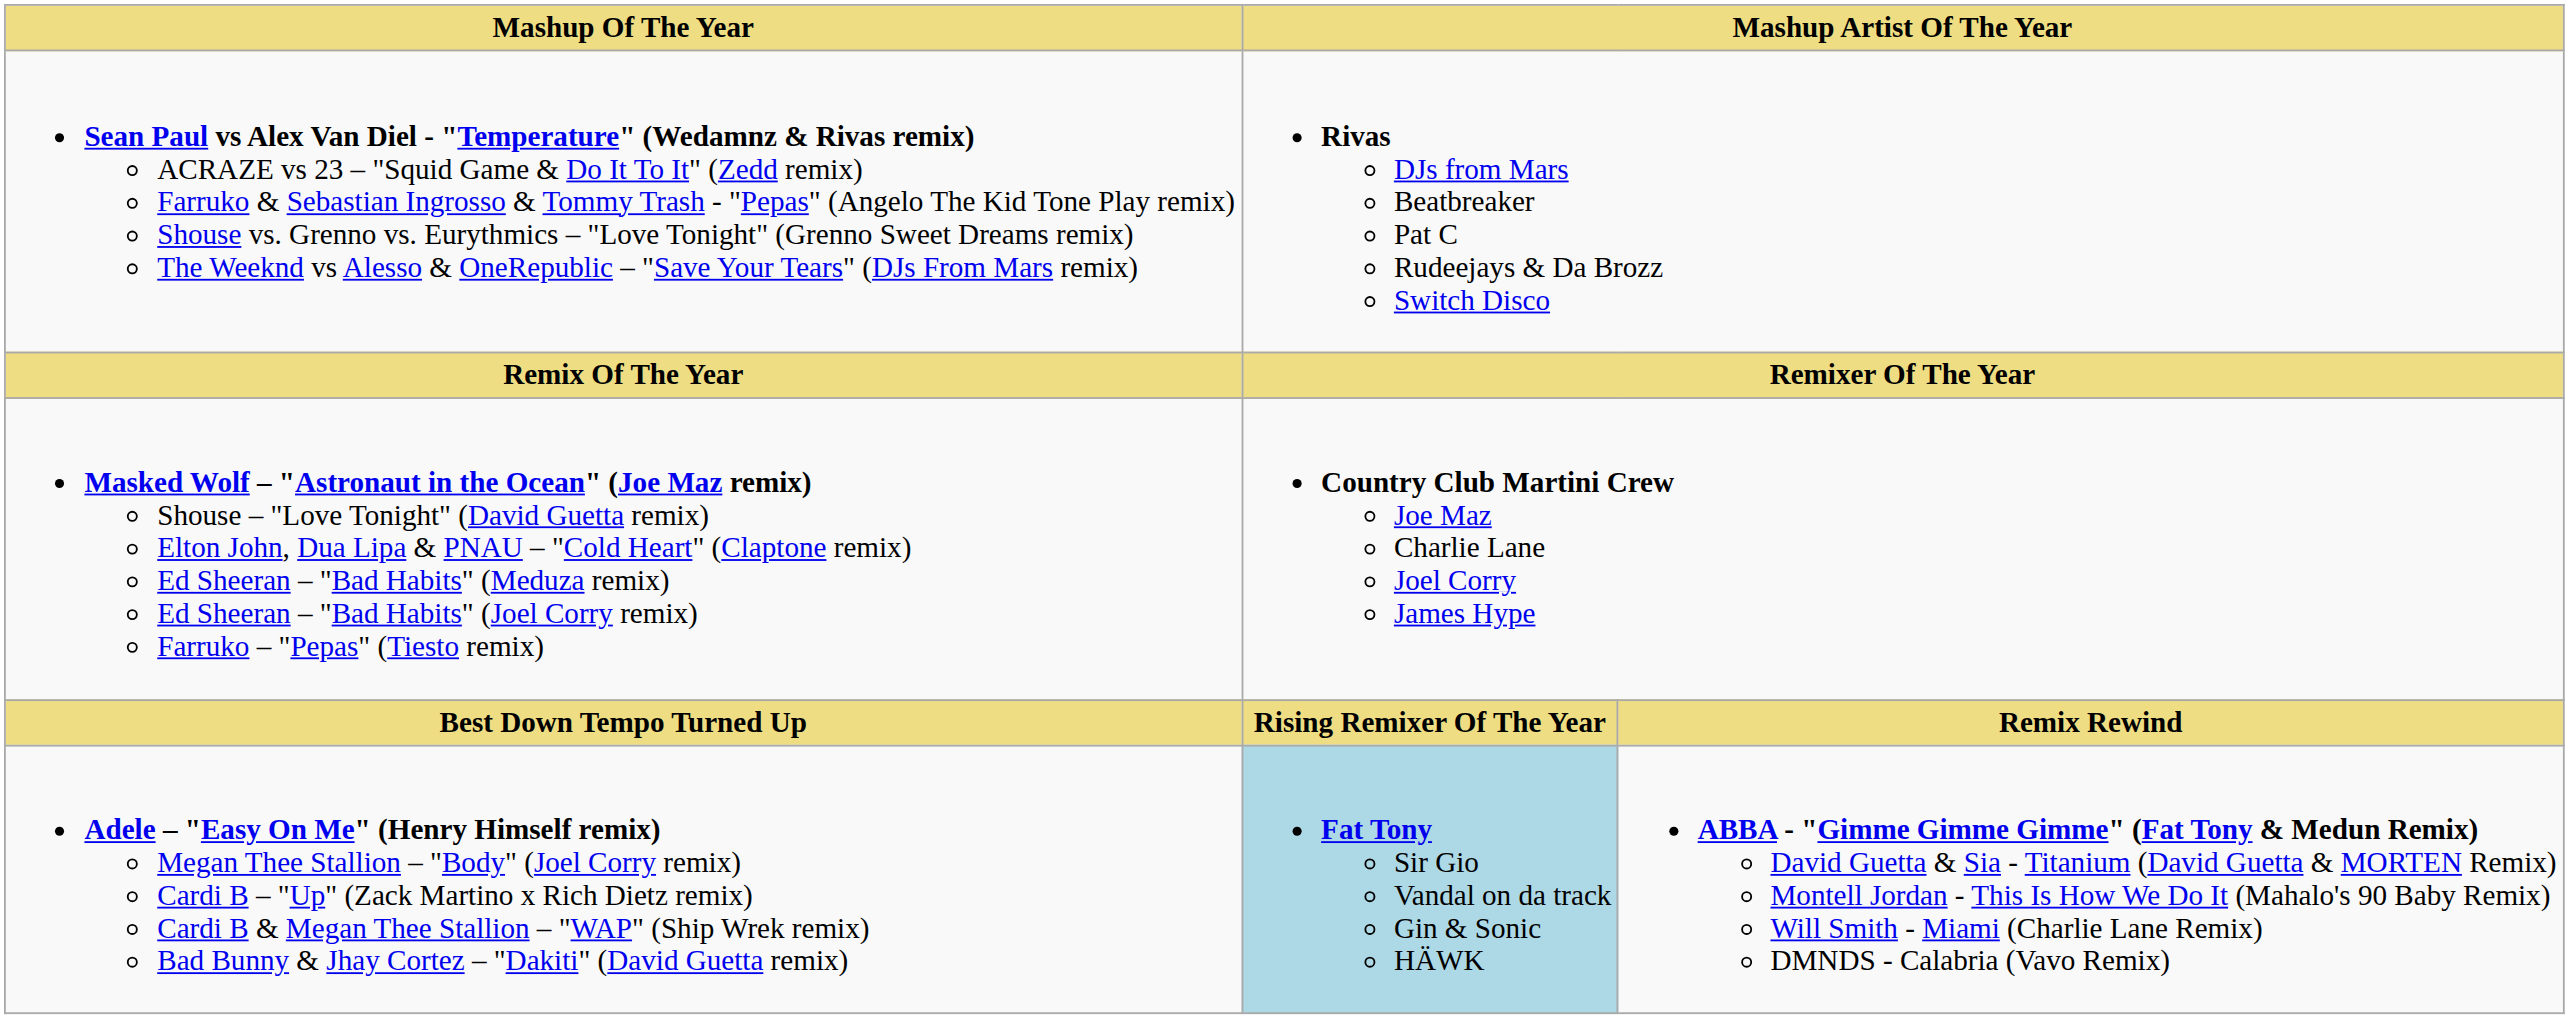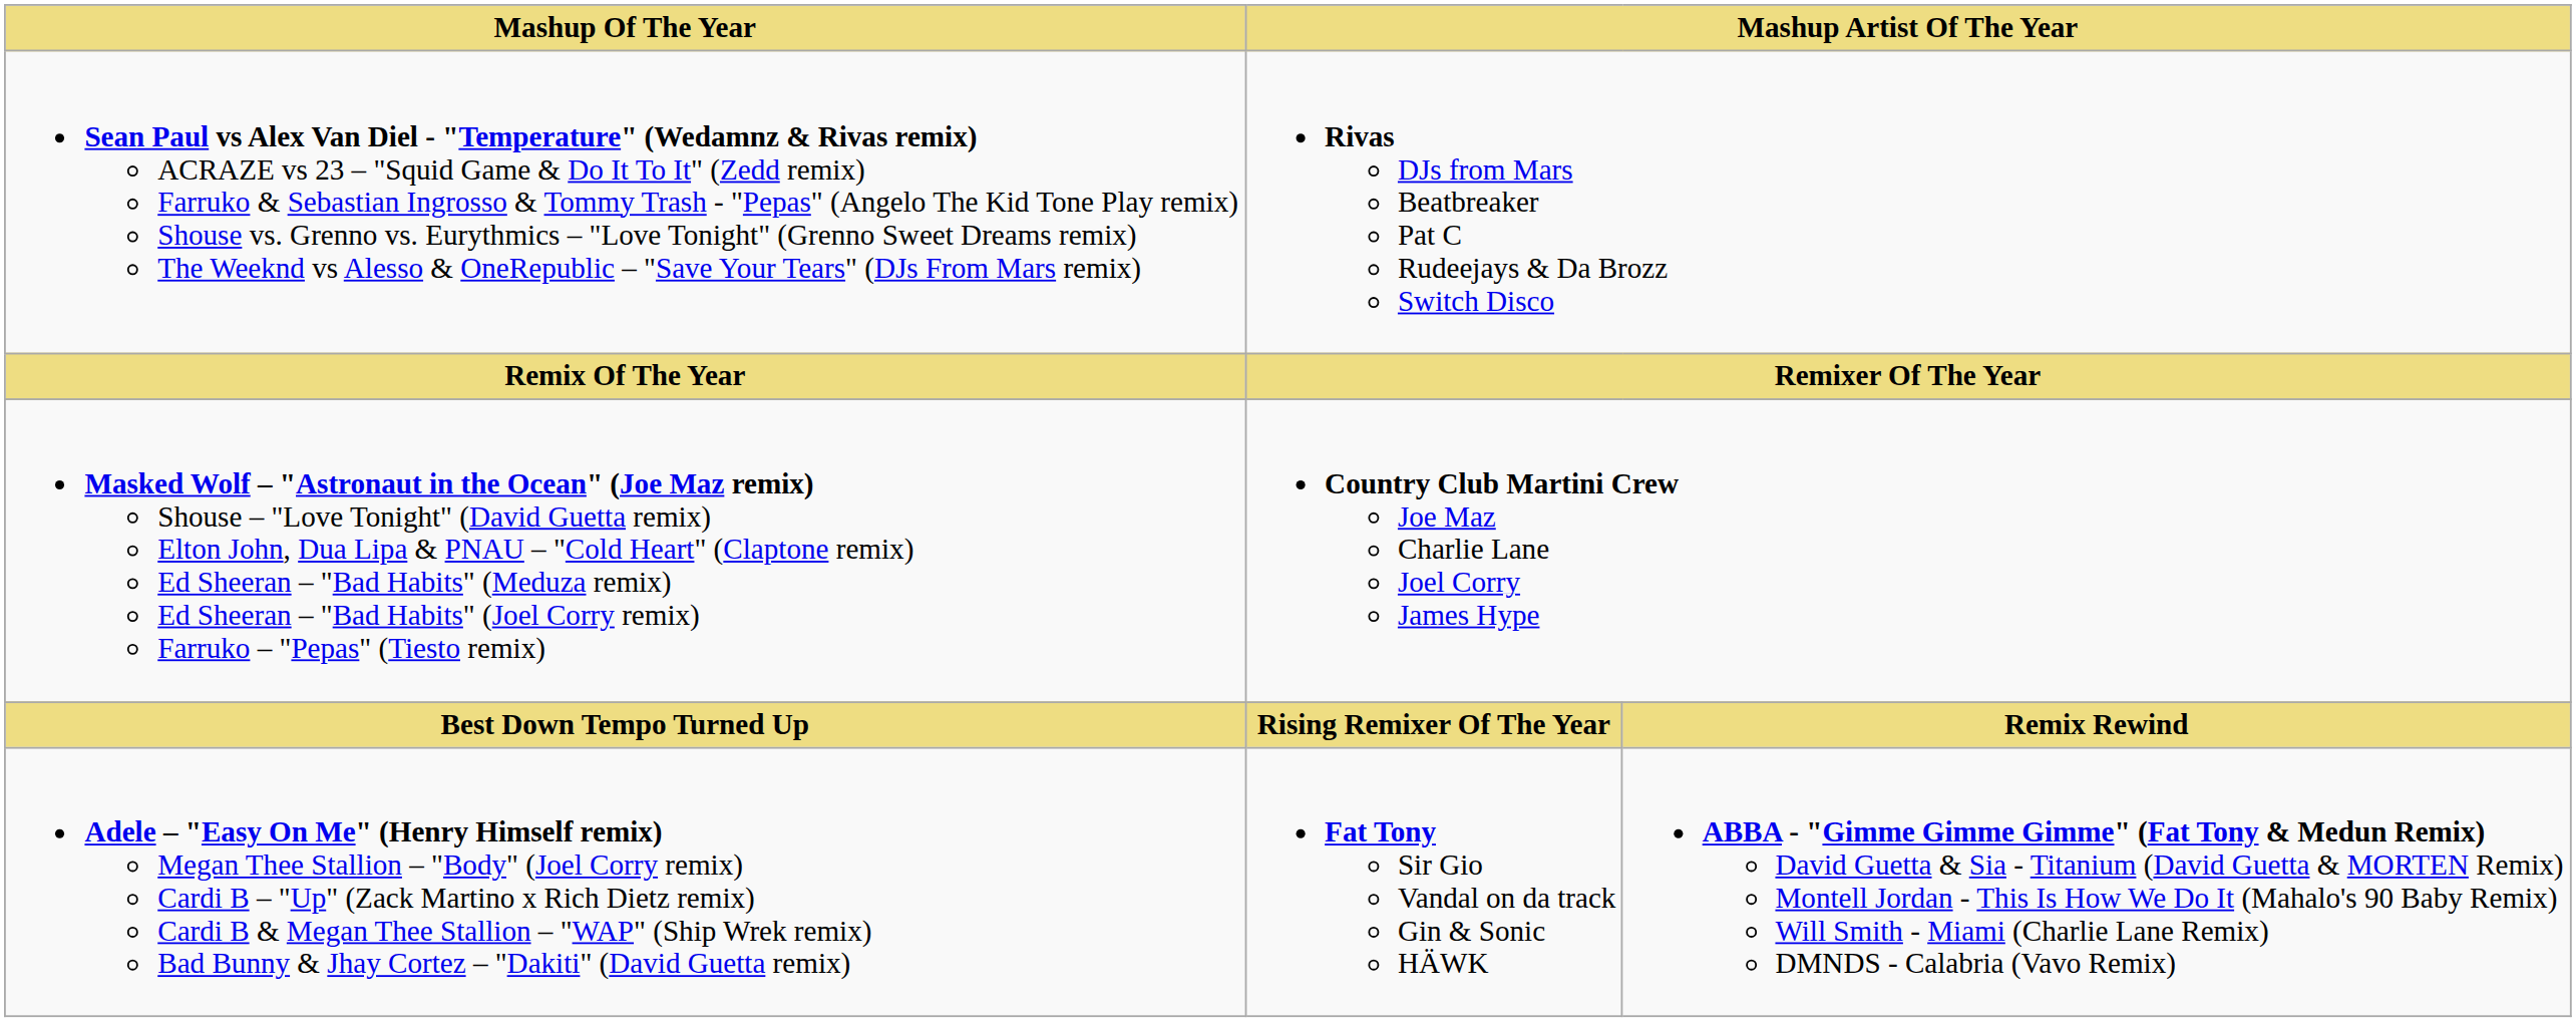row 6 | column 2: lightblue background -> no background
